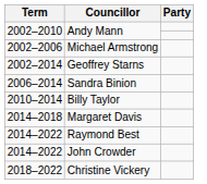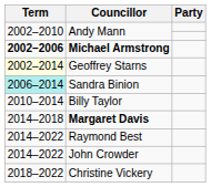Michael Armstrong | Term: normal -> bold
Michael Armstrong | Councillor: normal -> bold
Geoffrey Starns | Term: no background -> lightyellow background
Sandra Binion | Term: no background -> paleturquoise background
Margaret Davis | Councillor: normal -> bold
